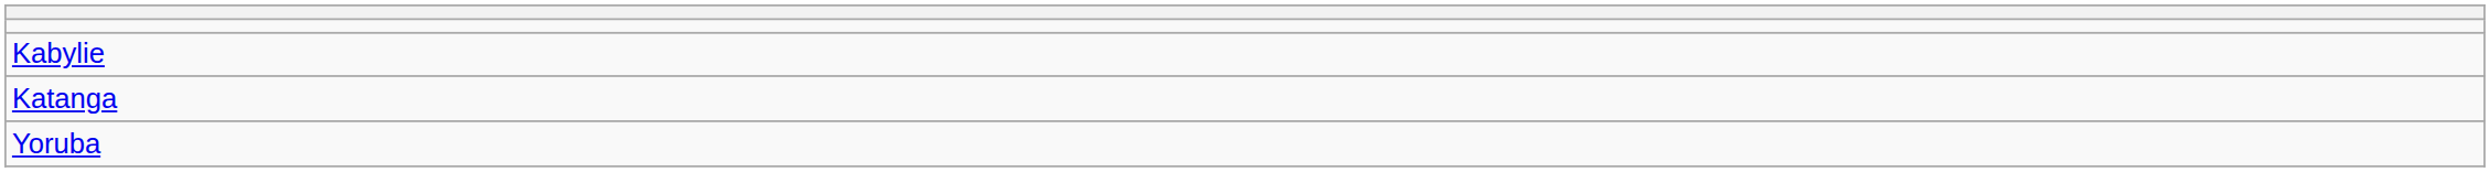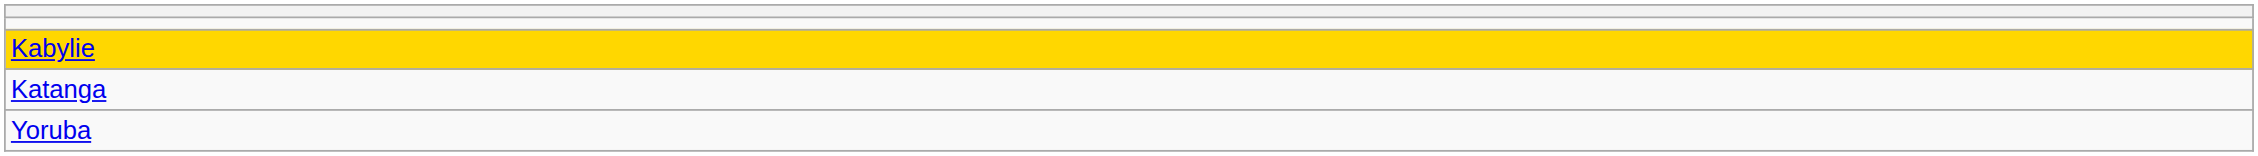row 3 | column 1: no background -> gold background
